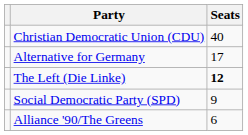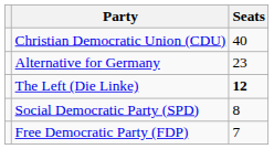Alternative for Germany | Seats: 17 -> 23
Social Democratic Party (SPD) | Seats: 9 -> 8
+ row: Free Democratic Party (FDP) | 7
- row: Alliance '90/The Greens | 6
